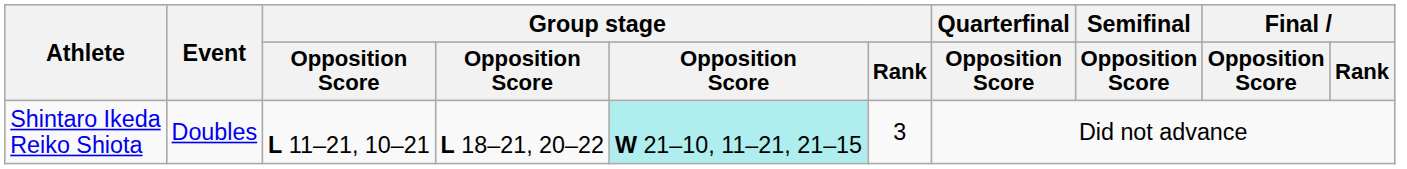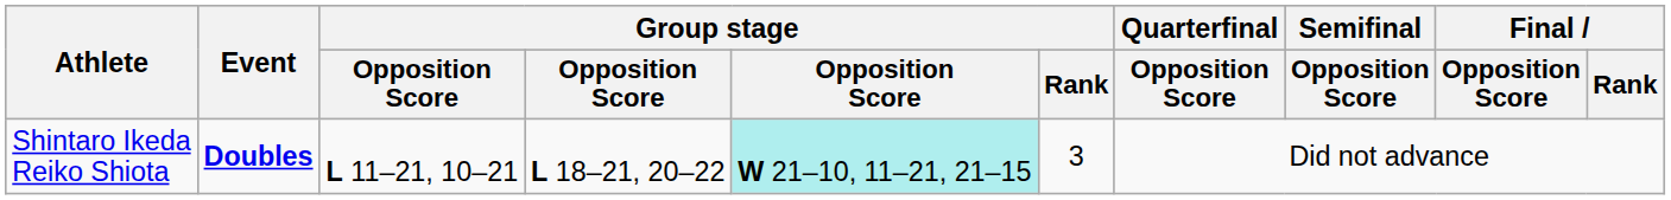Shintaro Ikeda Reiko Shiota | Event: normal -> bold
